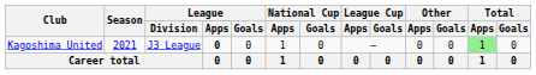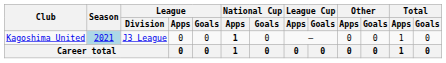Kagoshima United | Season: no background -> lightblue background
Kagoshima United | League / Apps: bold -> normal
Kagoshima United | National Cup / Apps: normal -> bold
Kagoshima United | Total / Apps: lightgreen background -> no background
